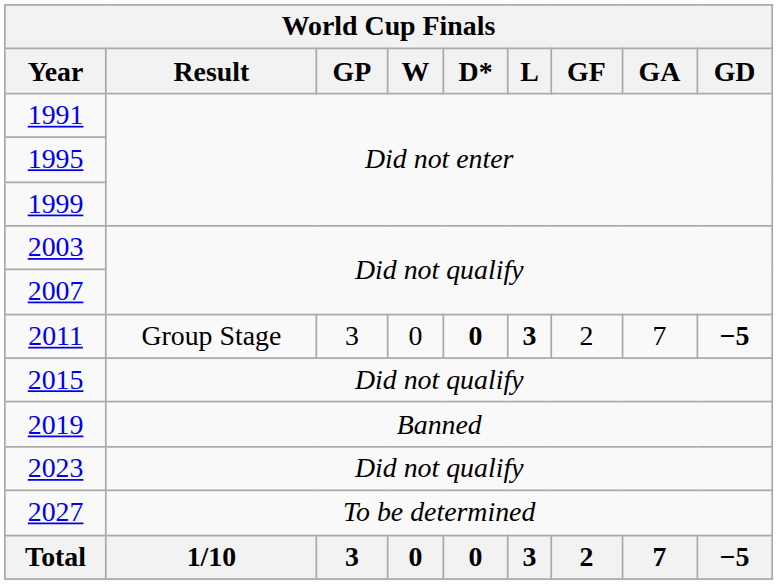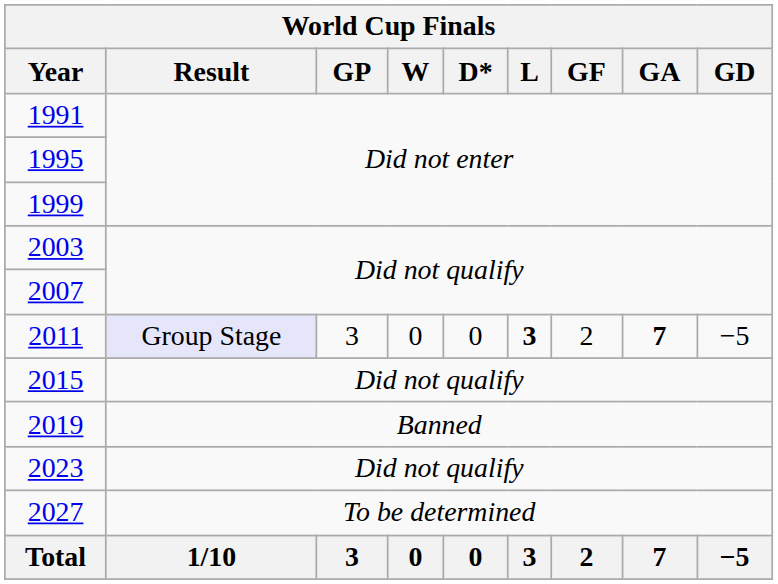2011 | Result: no background -> lavender background
2011 | D*: bold -> normal
2011 | GA: normal -> bold
2011 | GD: bold -> normal
